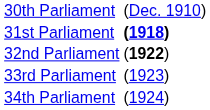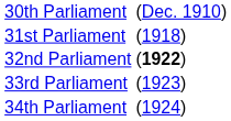31st Parliament | column 2: bold -> normal
